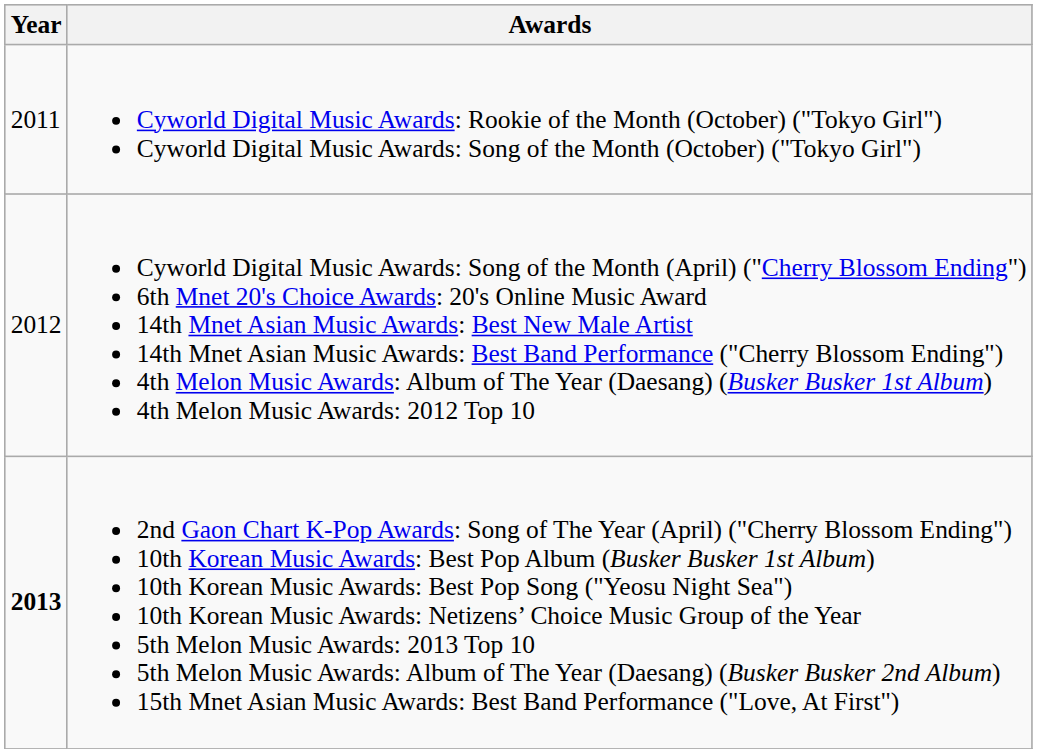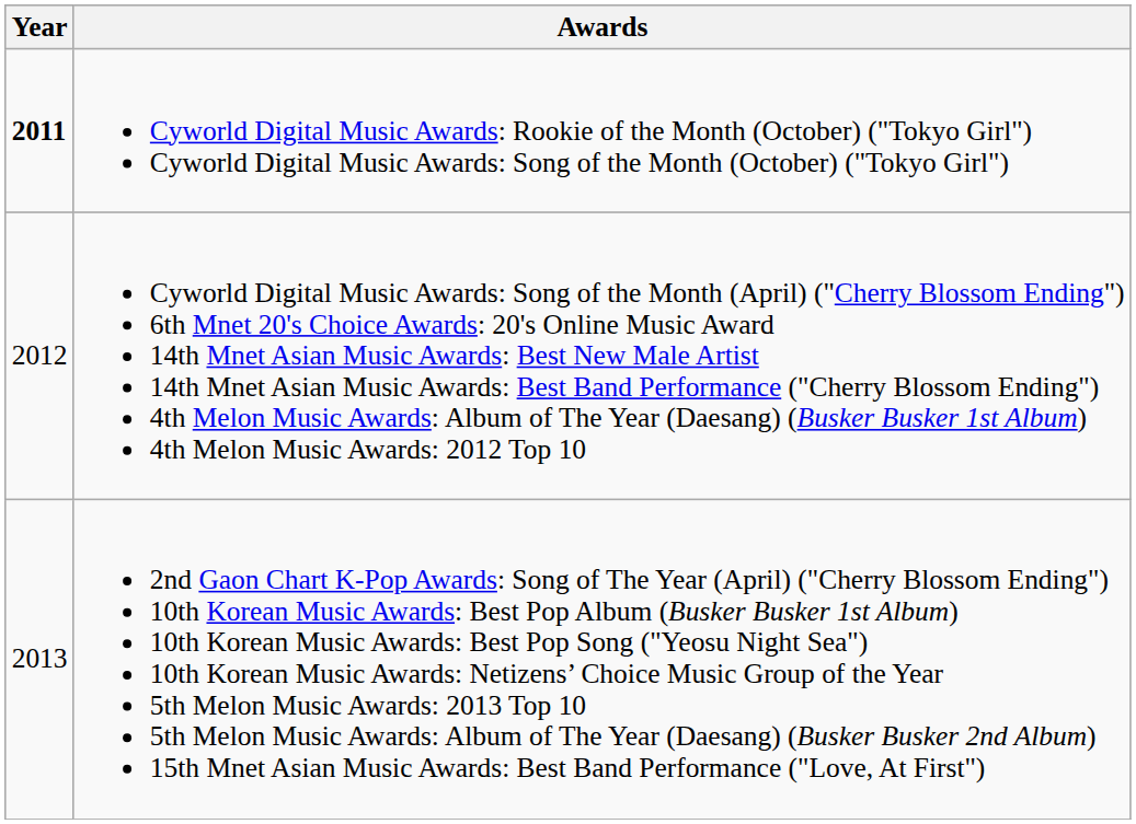row 2 | Year: normal -> bold
row 4 | Year: bold -> normal
